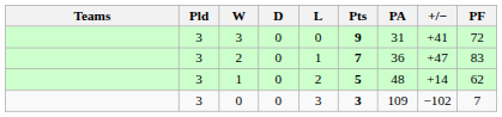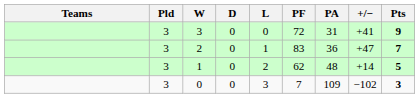columns swapped: PF <-> Pts
